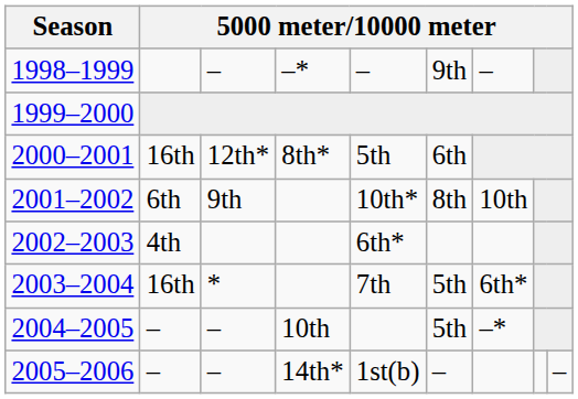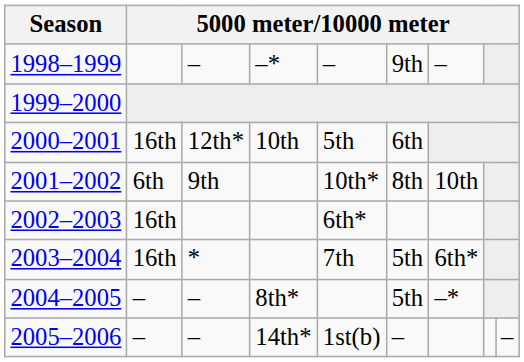2000–2001 | column 4: 8th* -> 10th
2002–2003 | column 2: 4th -> 16th
2004–2005 | column 4: 10th -> 8th*
